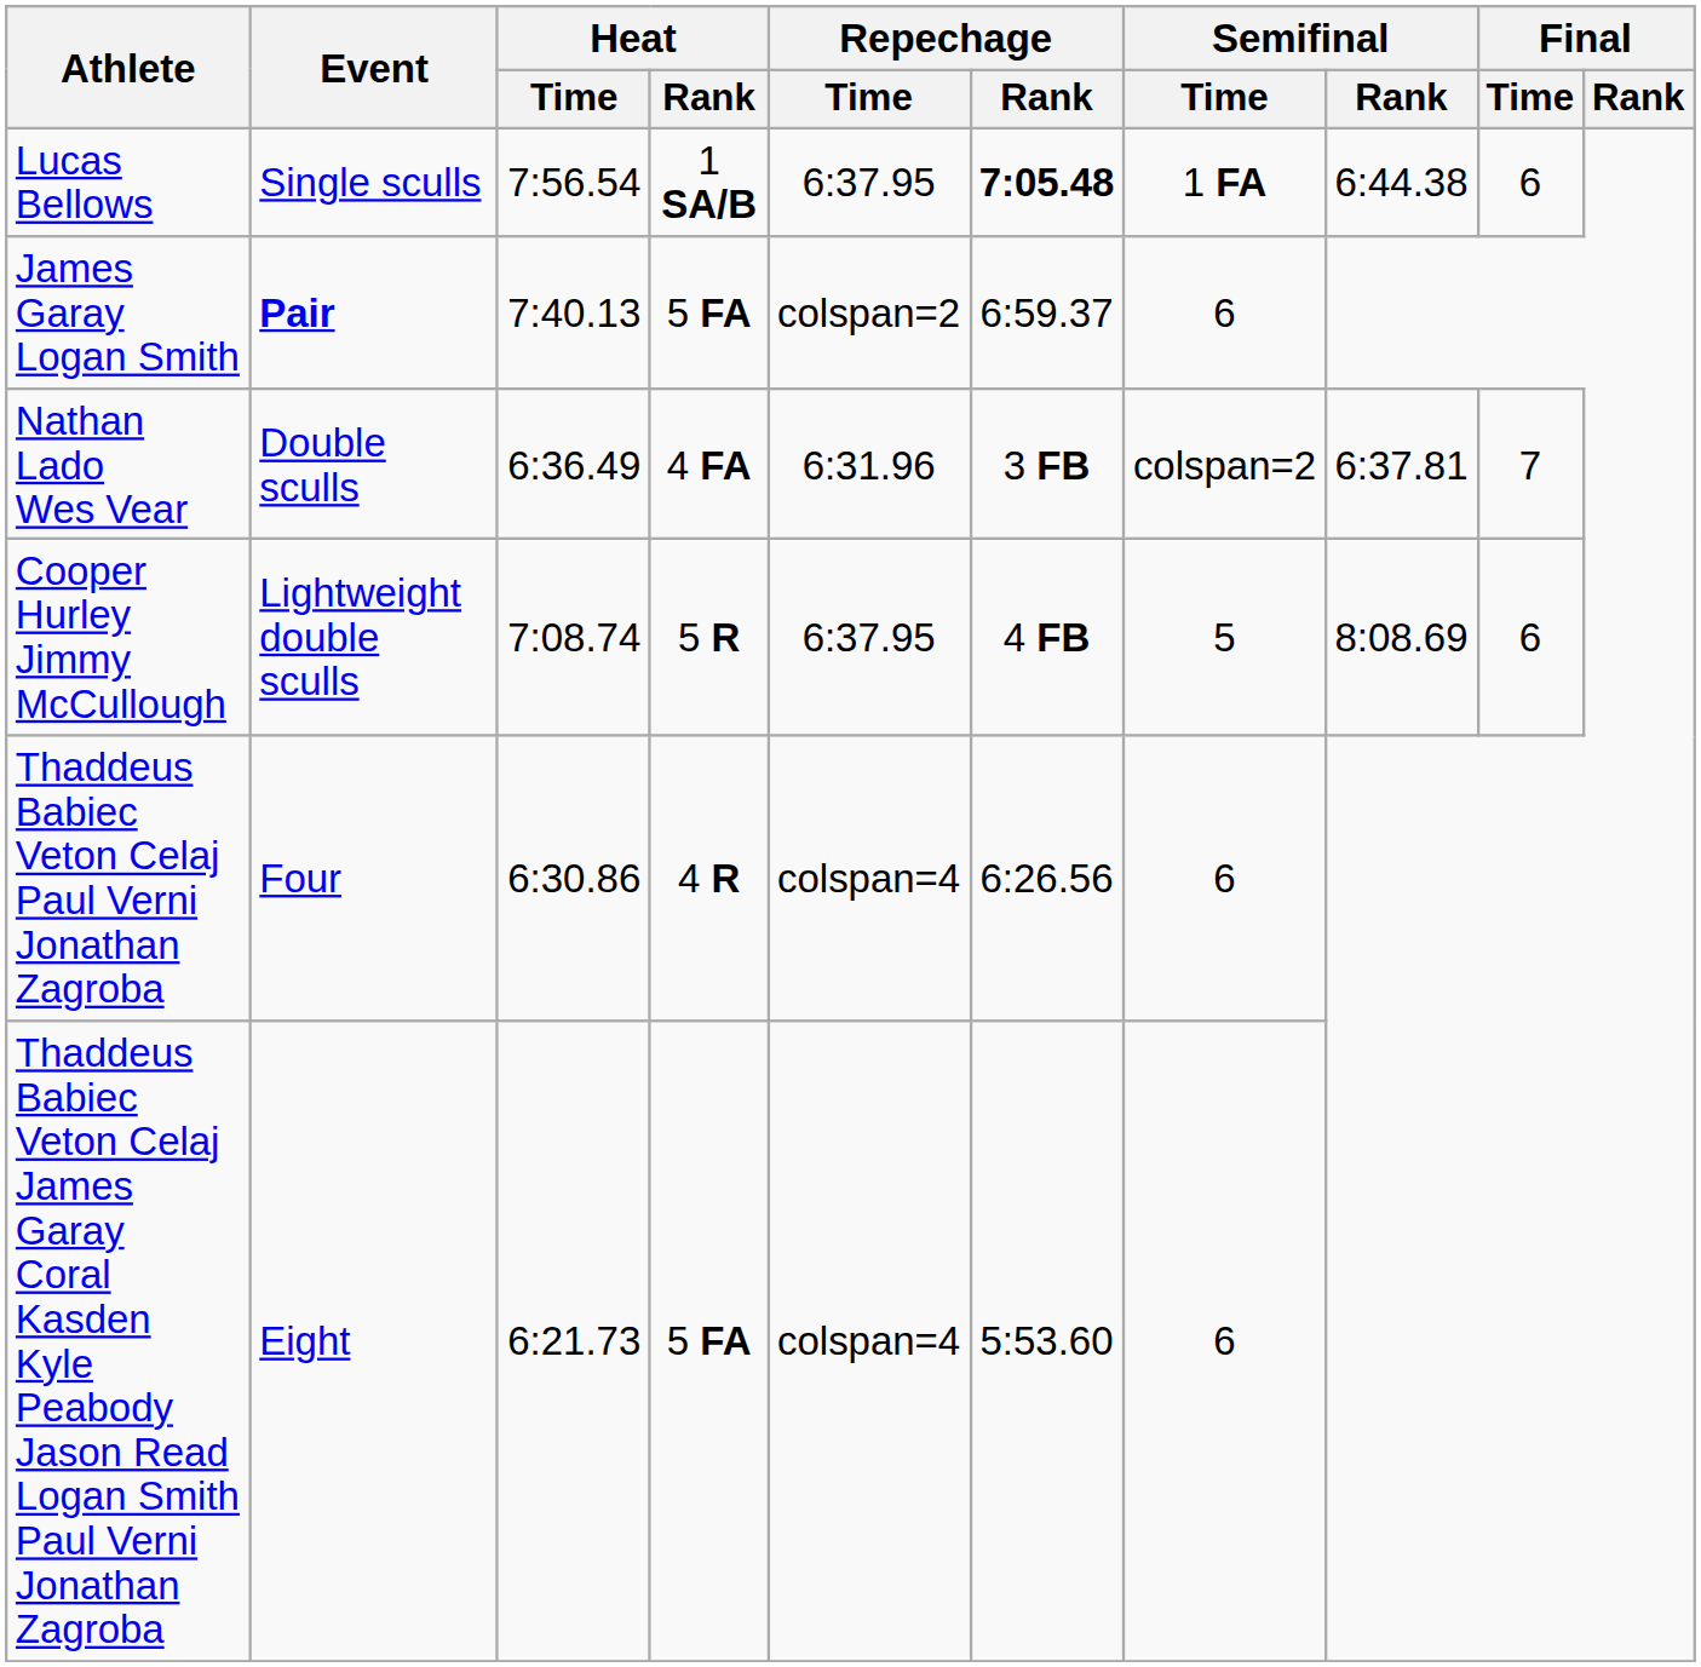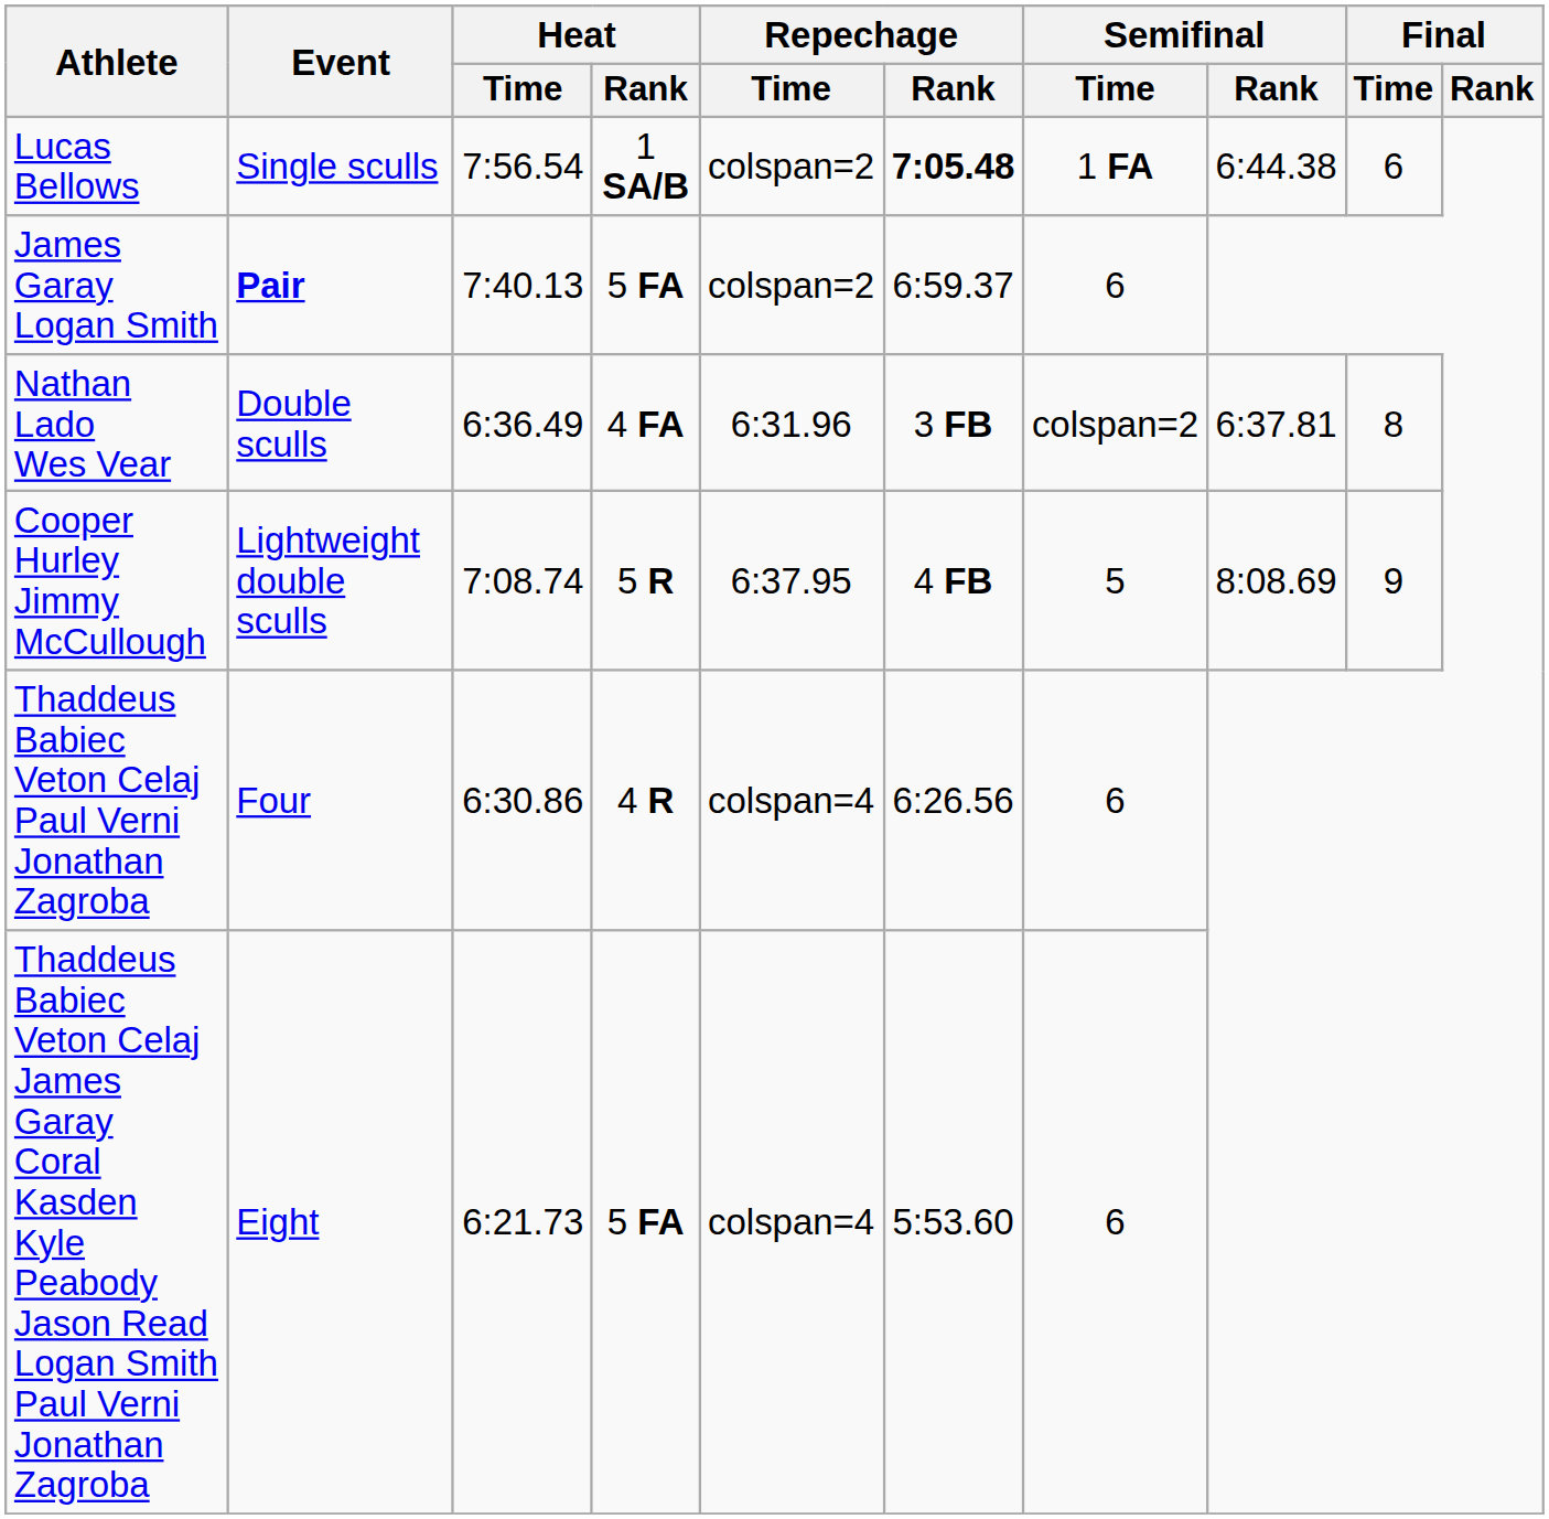Lucas Bellows | Repechage / Time: 6:37.95 -> colspan=2
Nathan Lado Wes Vear | Final / Time: 7 -> 8
Cooper Hurley Jimmy McCullough | Final / Time: 6 -> 9
